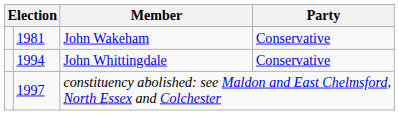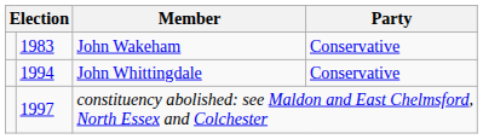John Wakeham | column 2: 1981 -> 1983
